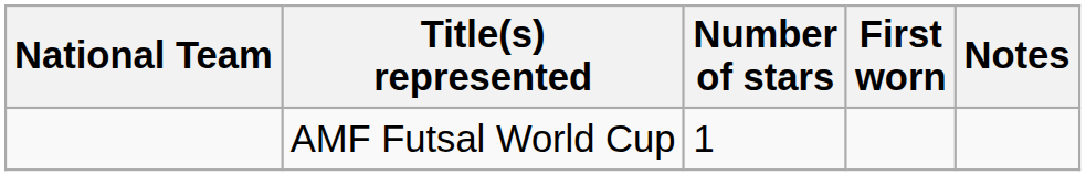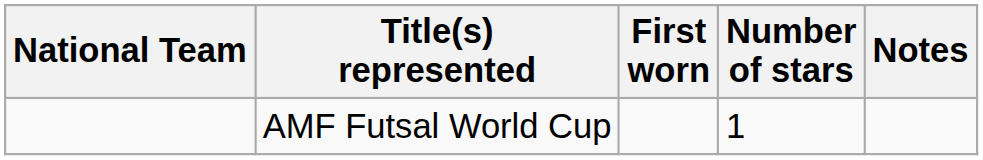columns swapped: First worn <-> Number of stars
